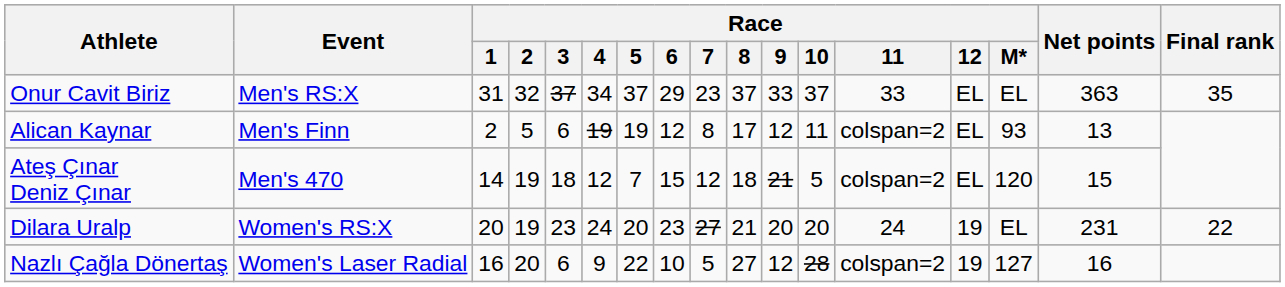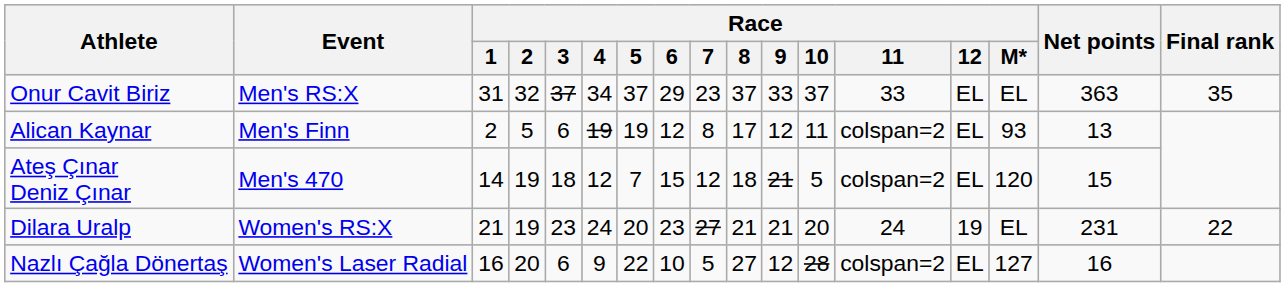Dilara Uralp | Race / 1: 20 -> 21
Dilara Uralp | Race / 9: 20 -> 21
Nazlı Çağla Dönertaş | Race / 12: 19 -> EL
